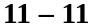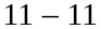row 1 | column 1: bold -> normal
